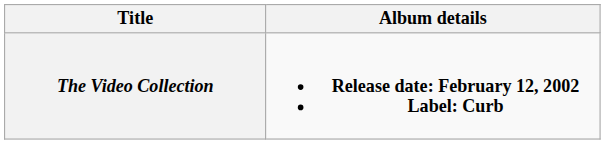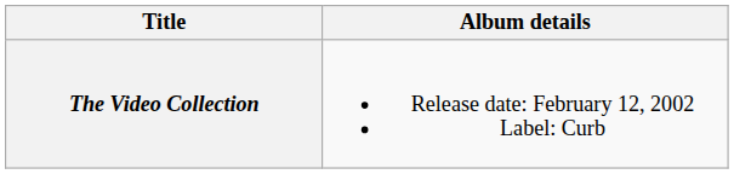The Video Collection | Album details: bold -> normal
